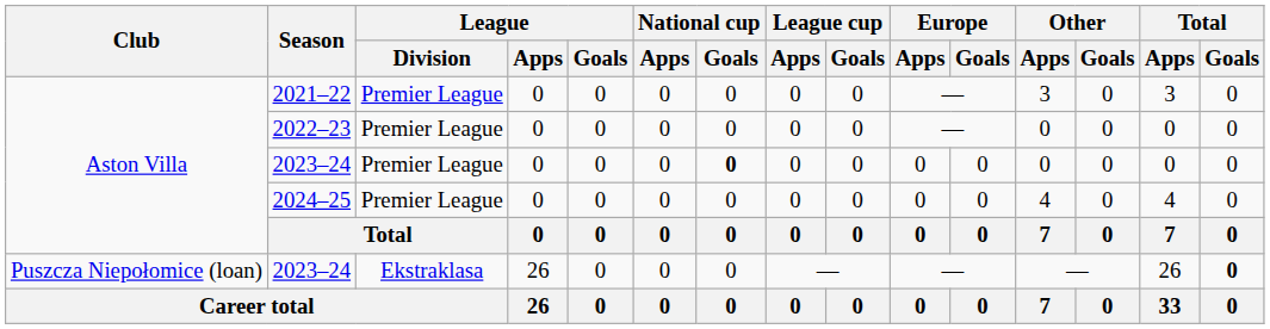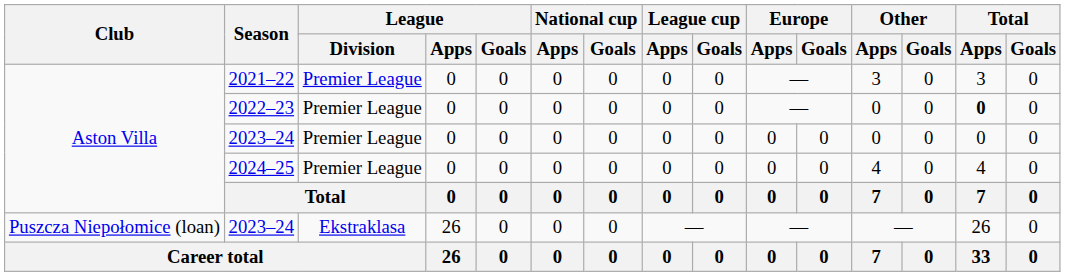2022–23 | Total / Apps: normal -> bold
Aston Villa / 2023–24 | National cup / Goals: bold -> normal
Puszcza Niepołomice (loan) / 2023–24 | Total / Goals: bold -> normal
